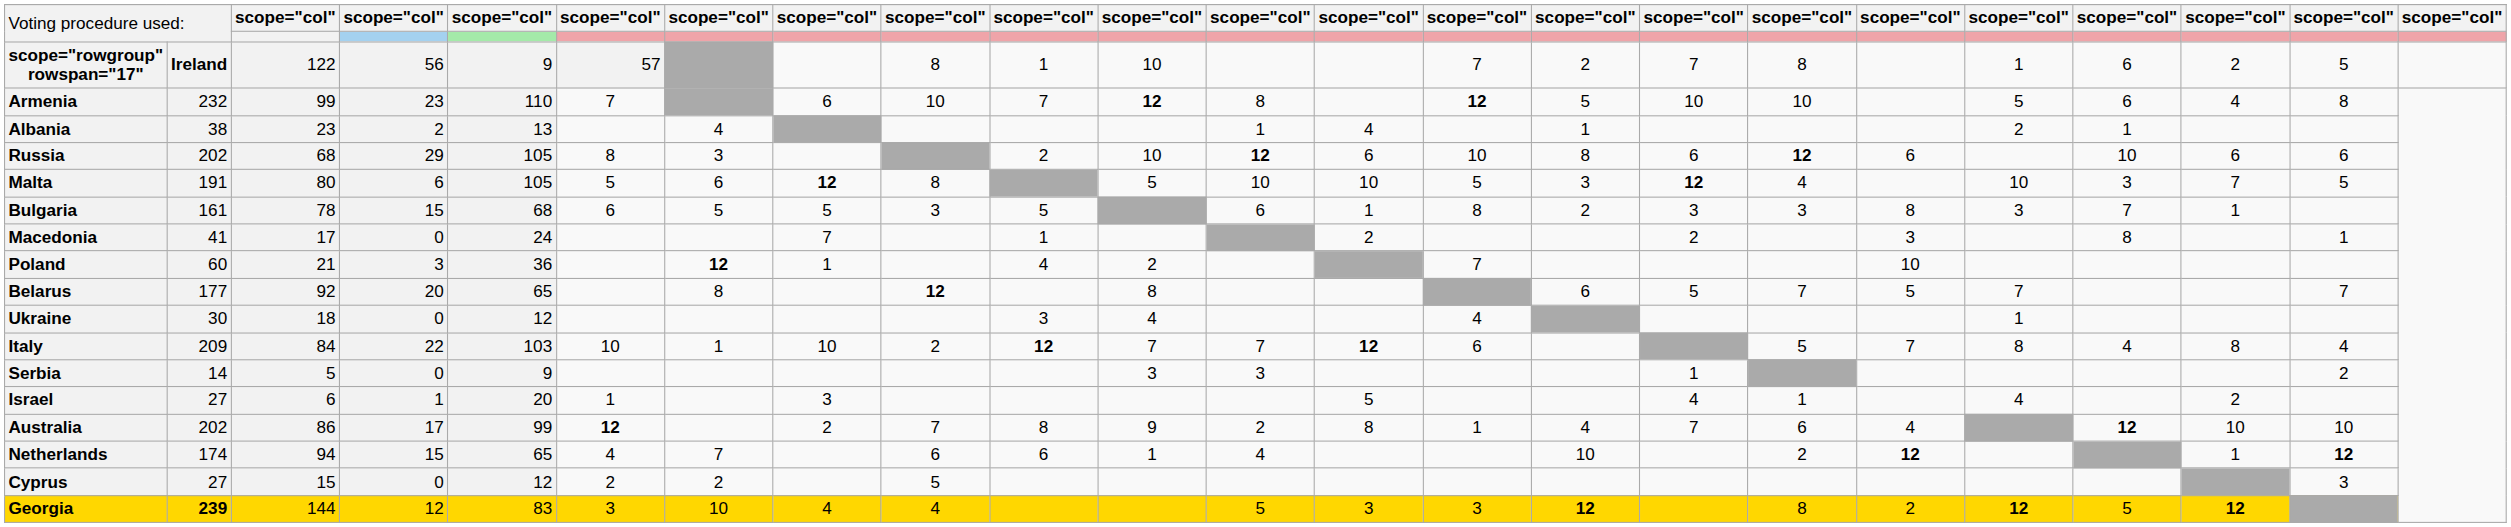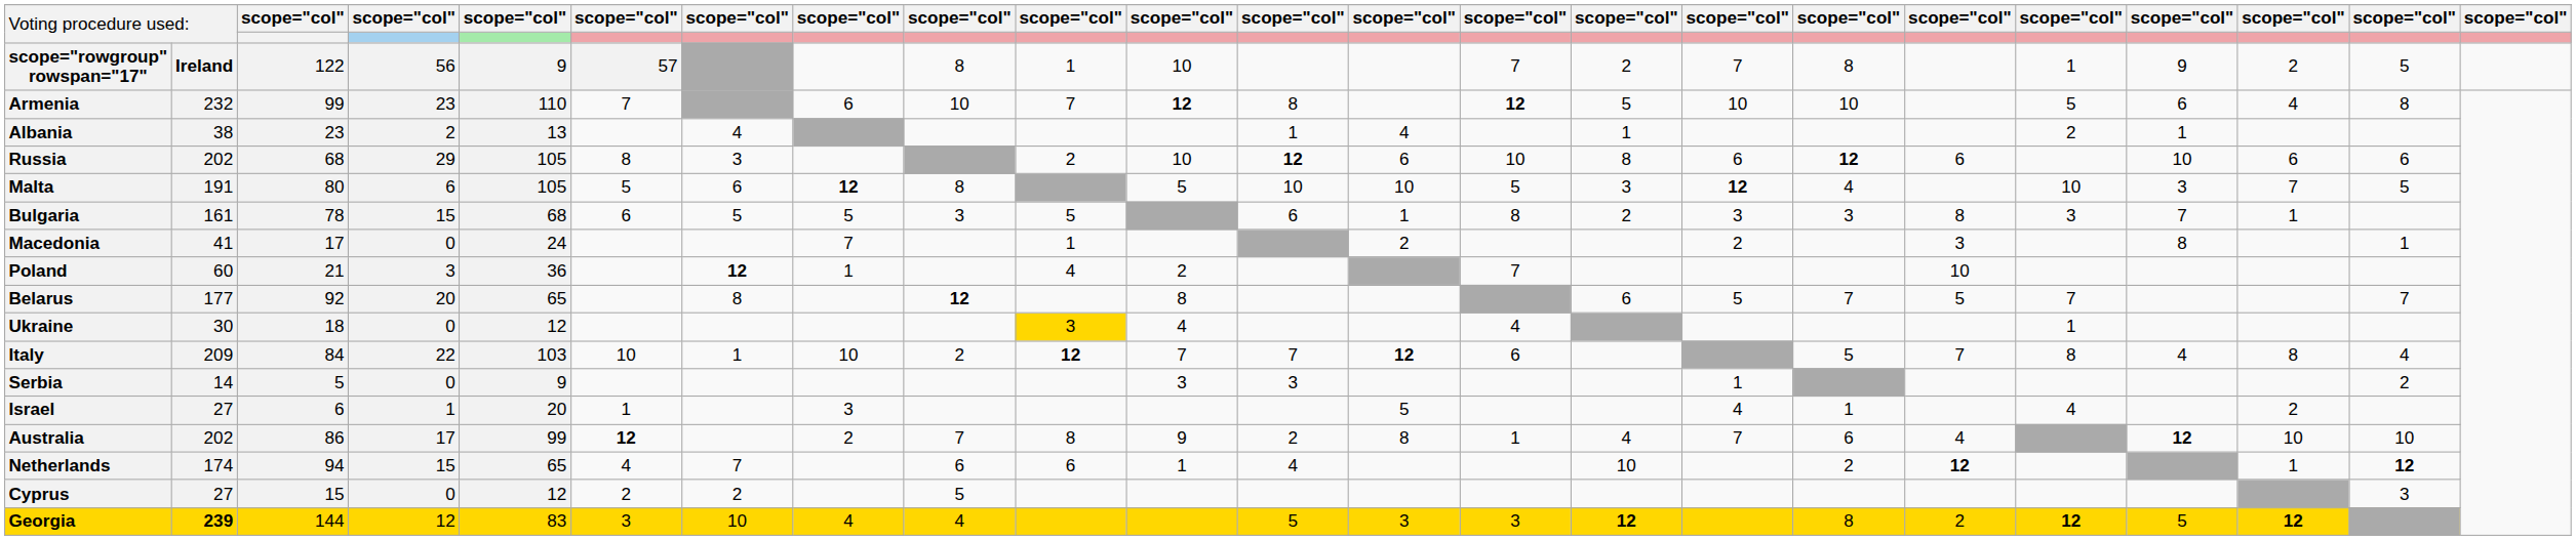scope="rowgroup" rowspan="17" | column 20: 6 -> 9
Ukraine | column 10: no background -> gold background
